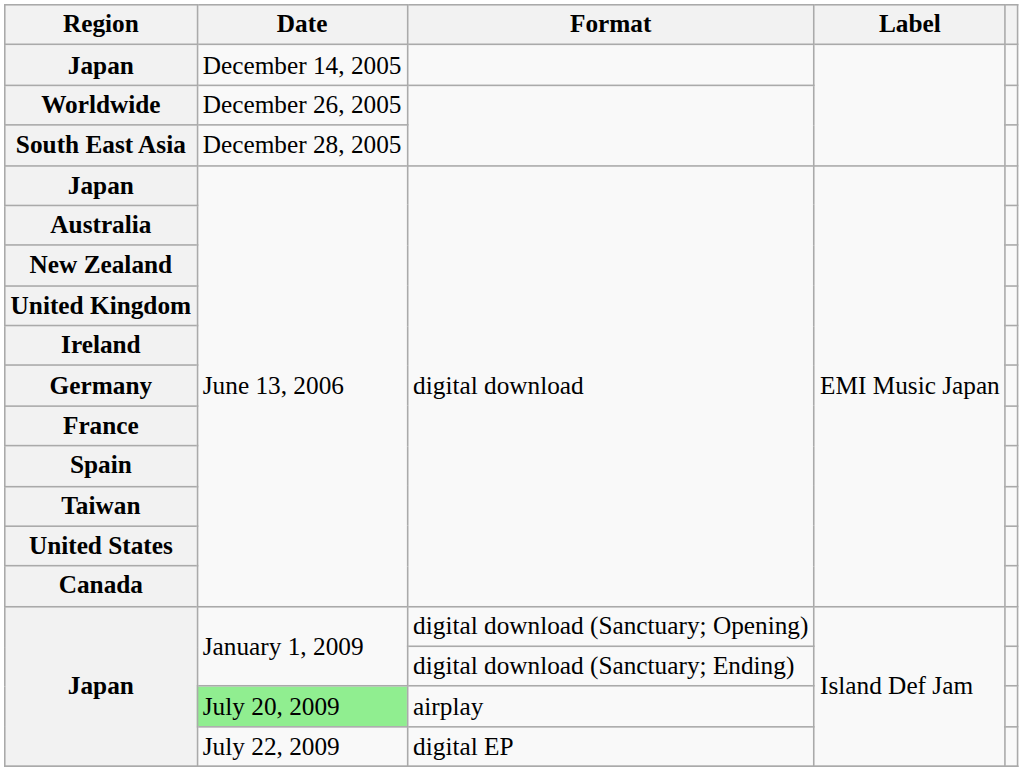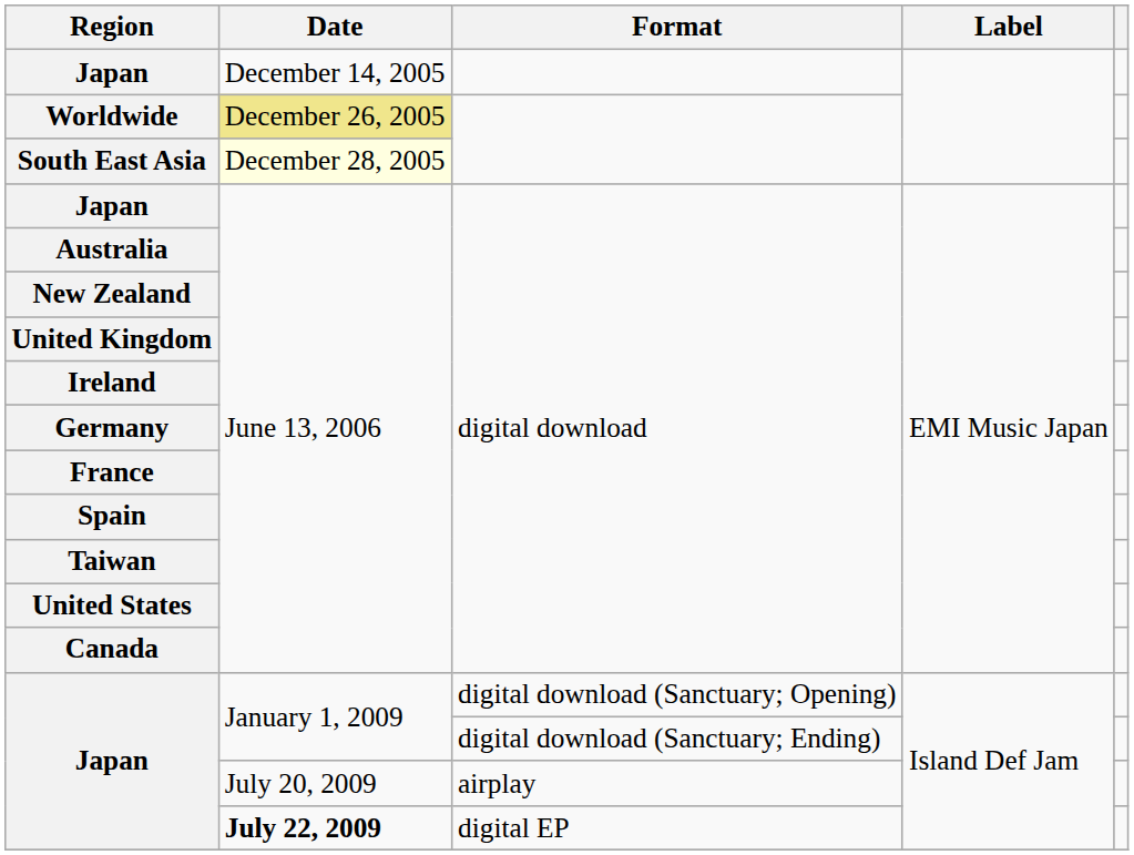Worldwide | Date: no background -> khaki background
South East Asia | Date: no background -> lightyellow background
Japan / airplay | Date: lightgreen background -> no background
Japan / digital EP | Date: normal -> bold
